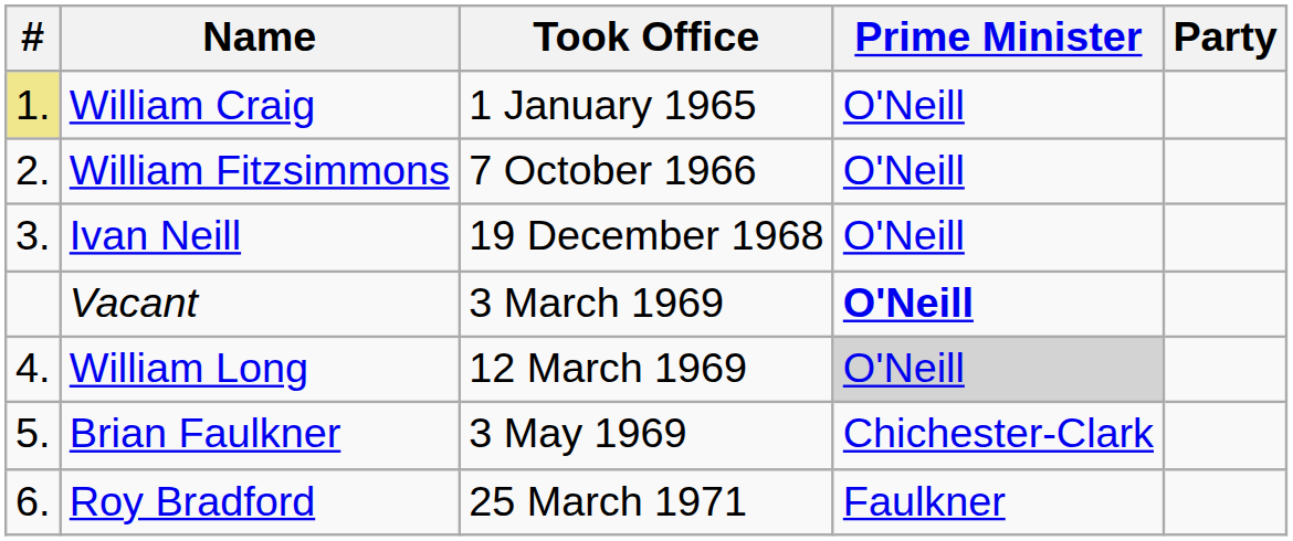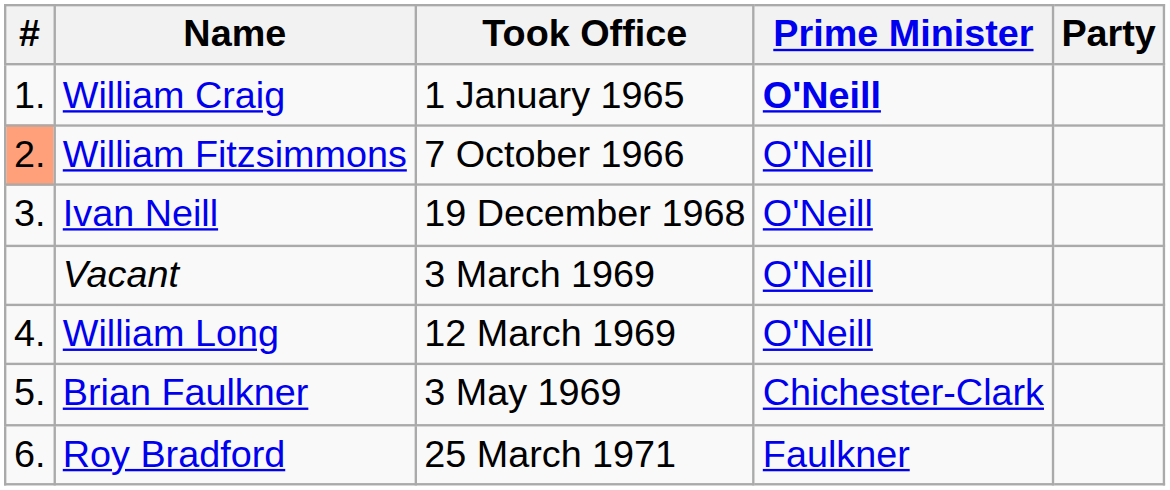William Craig | #: khaki background -> no background
William Craig | Prime Minister: normal -> bold
William Fitzsimmons | #: no background -> lightsalmon background
Vacant | Prime Minister: bold -> normal
William Long | Prime Minister: lightgrey background -> no background
